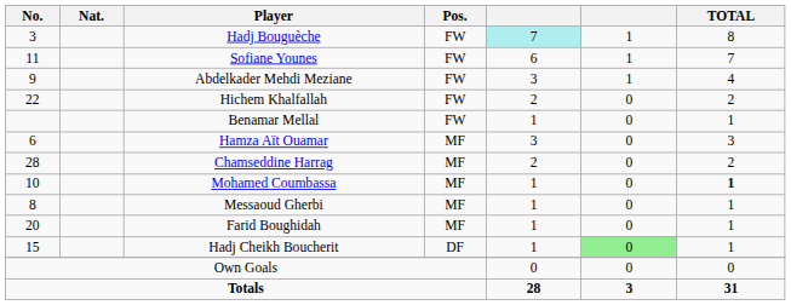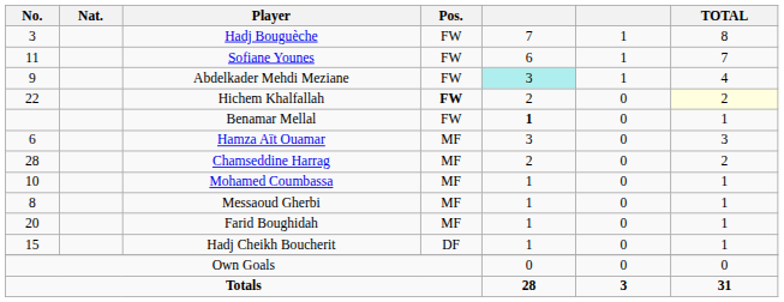Hadj Bouguèche | column 5: paleturquoise background -> no background
Abdelkader Mehdi Meziane | column 5: no background -> paleturquoise background
Hichem Khalfallah | Pos.: normal -> bold
Hichem Khalfallah | TOTAL: no background -> lightyellow background
Benamar Mellal | column 5: normal -> bold
Mohamed Coumbassa | TOTAL: bold -> normal
Hadj Cheikh Boucherit | column 6: lightgreen background -> no background
